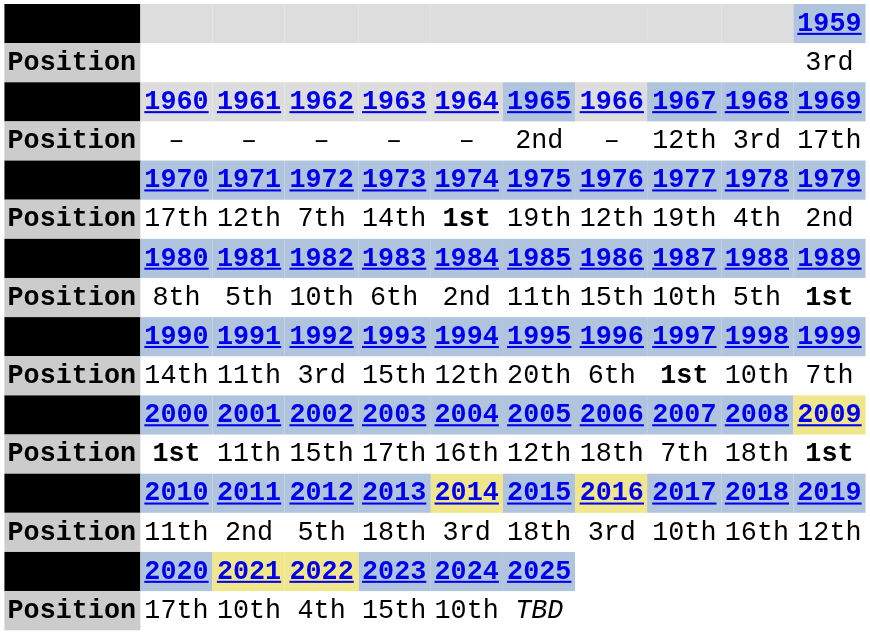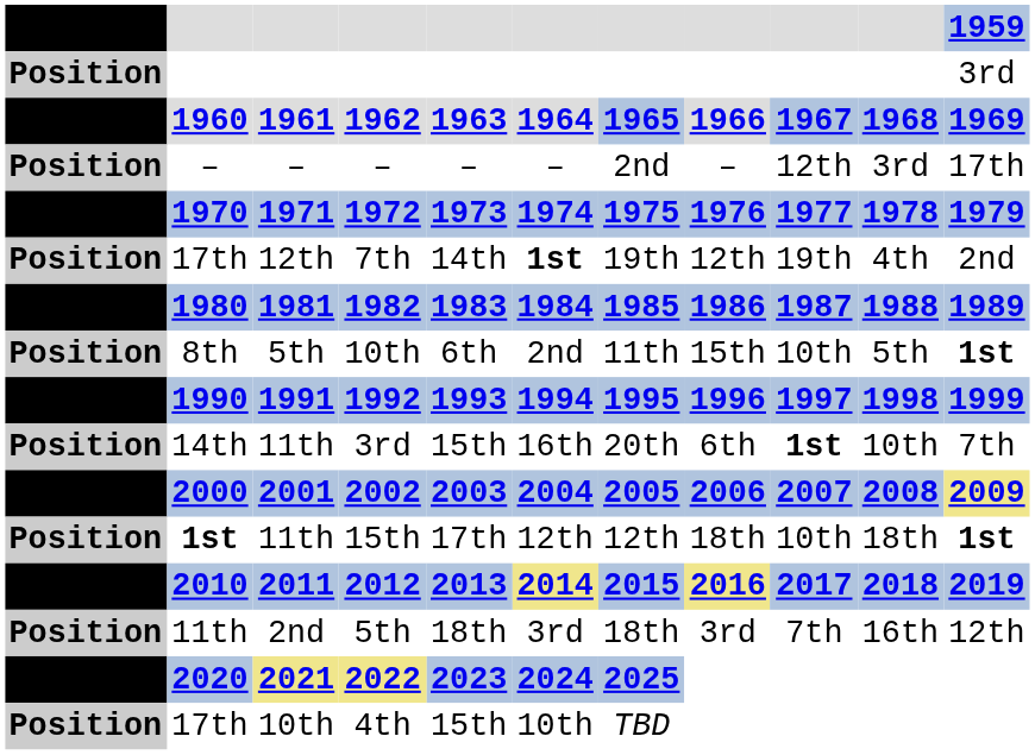row 10 | column 6: 12th -> 16th
row 12 | column 6: 16th -> 12th
row 12 | column 9: 7th -> 10th
row 14 | column 9: 10th -> 7th
